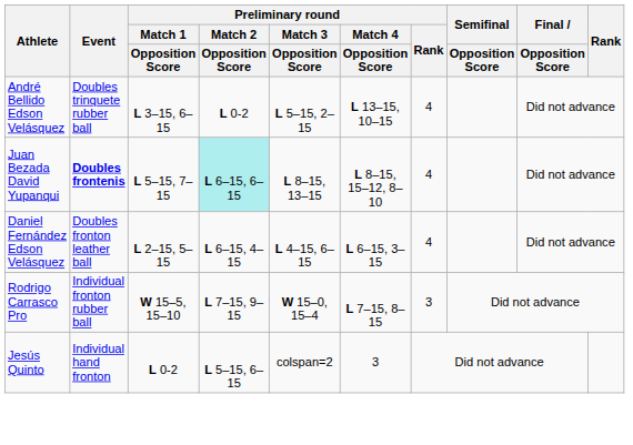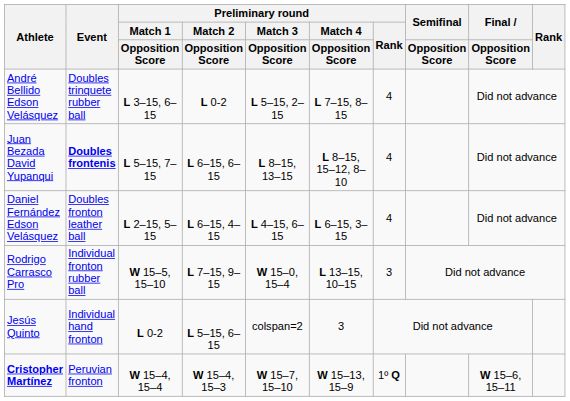André Bellido Edson Velásquez | Preliminary round / Match 4 / Opposition Score: L 13–15, 10–15 -> L 7–15, 8–15
Juan Bezada David Yupanqui | Preliminary round / Match 2 / Opposition Score: paleturquoise background -> no background
Rodrigo Carrasco Pro | Preliminary round / Match 4 / Opposition Score: L 7–15, 8–15 -> L 13–15, 10–15
+ row: Cristopher Martínez | Peruvian fronton | W 15–4, 15–4 | W 15–4, 15–3 | W 15–7, 15–10 | W 15–13, 15–9 | 1º Q | W 15–6, 15–11
